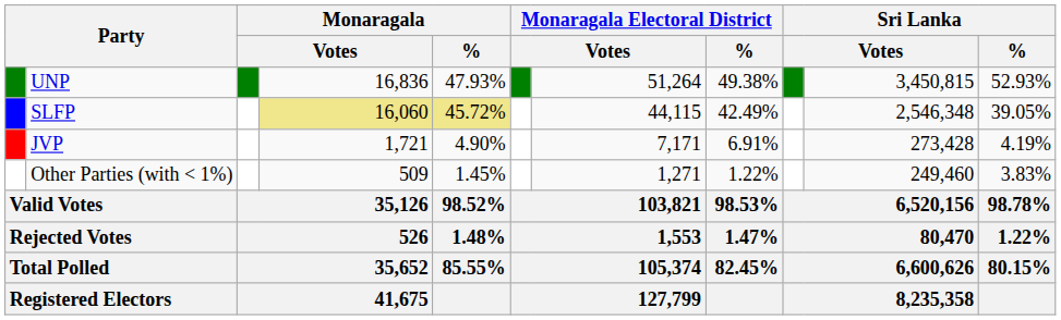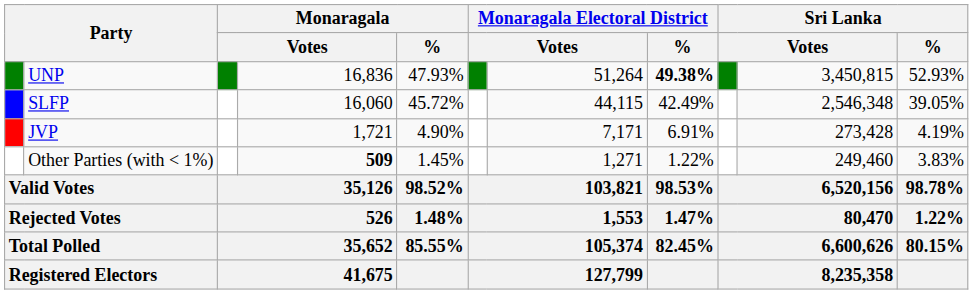UNP | Monaragala Electoral District / %: normal -> bold
SLFP | column 4: khaki background -> no background
SLFP | Monaragala / %: khaki background -> no background
Other Parties (with < 1%) | column 4: normal -> bold
